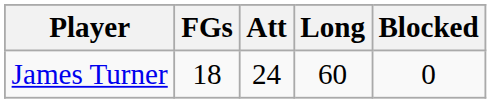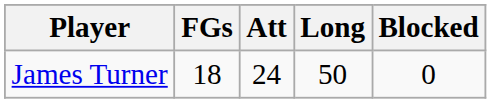James Turner | Long: 60 -> 50
